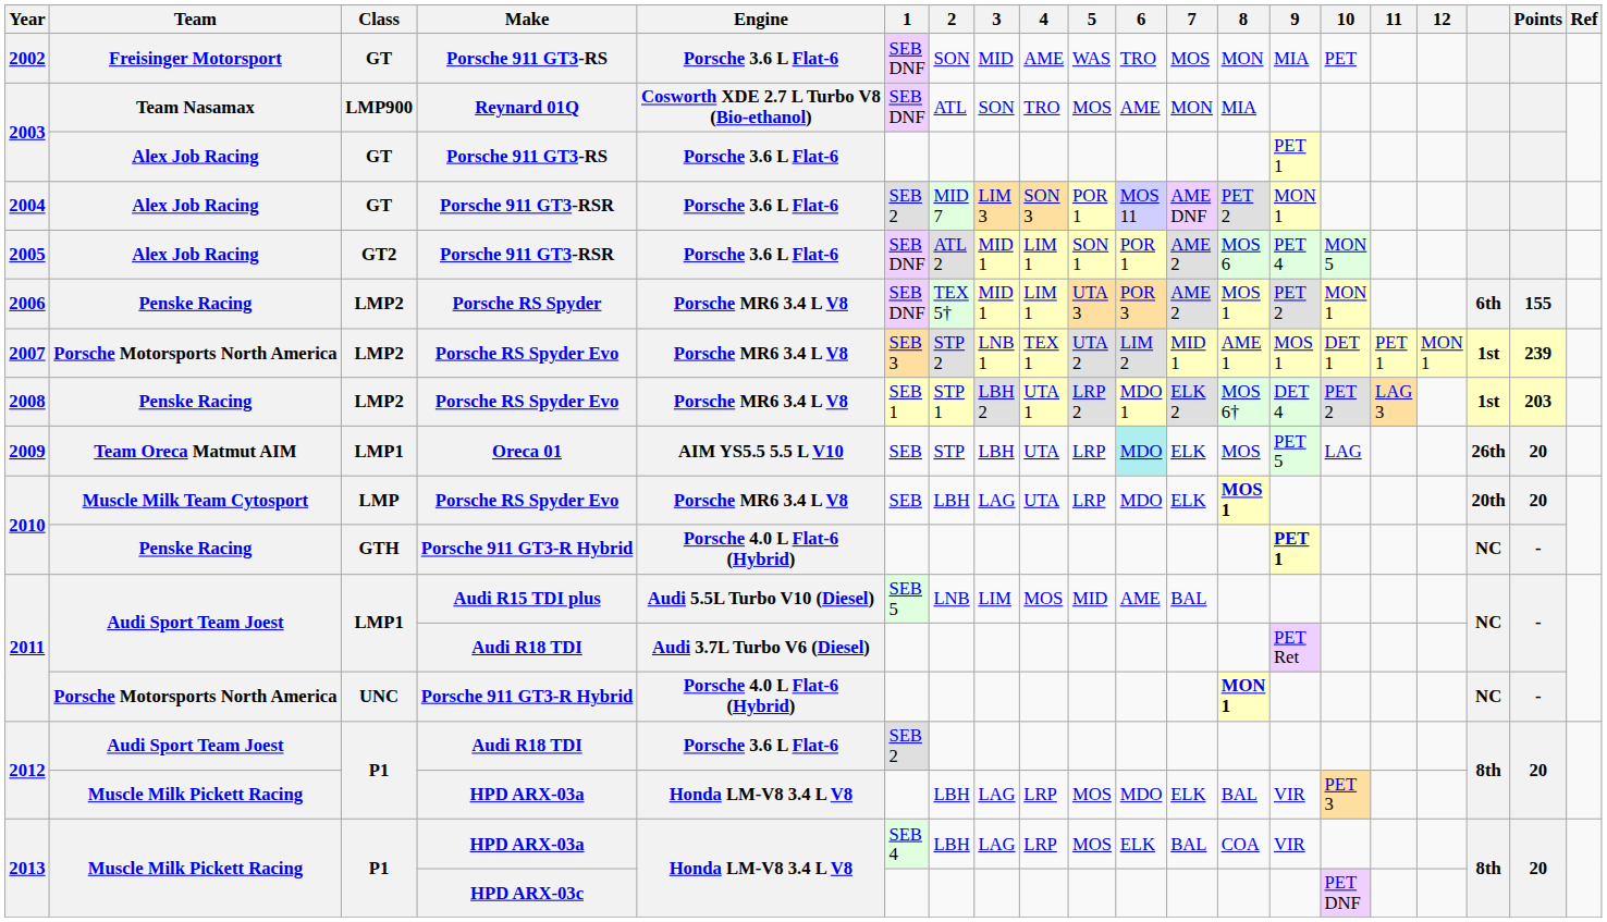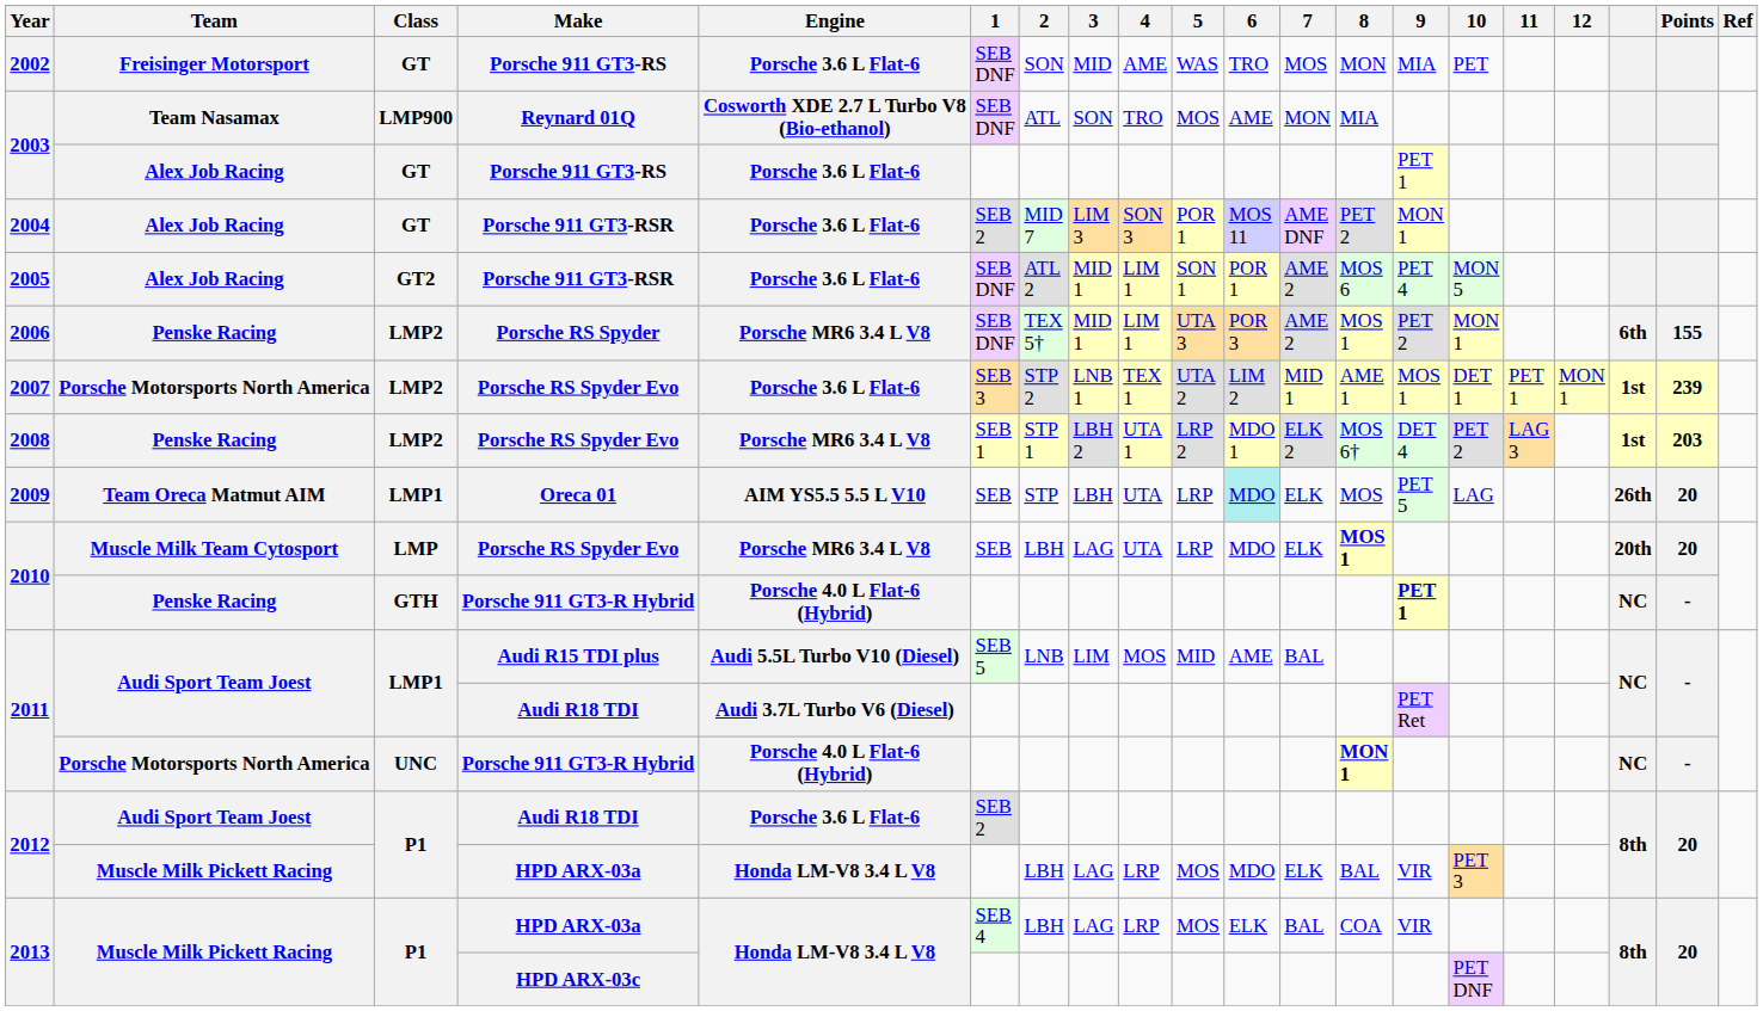2007 | Engine: Porsche MR6 3.4 L V8 -> Porsche 3.6 L Flat-6
